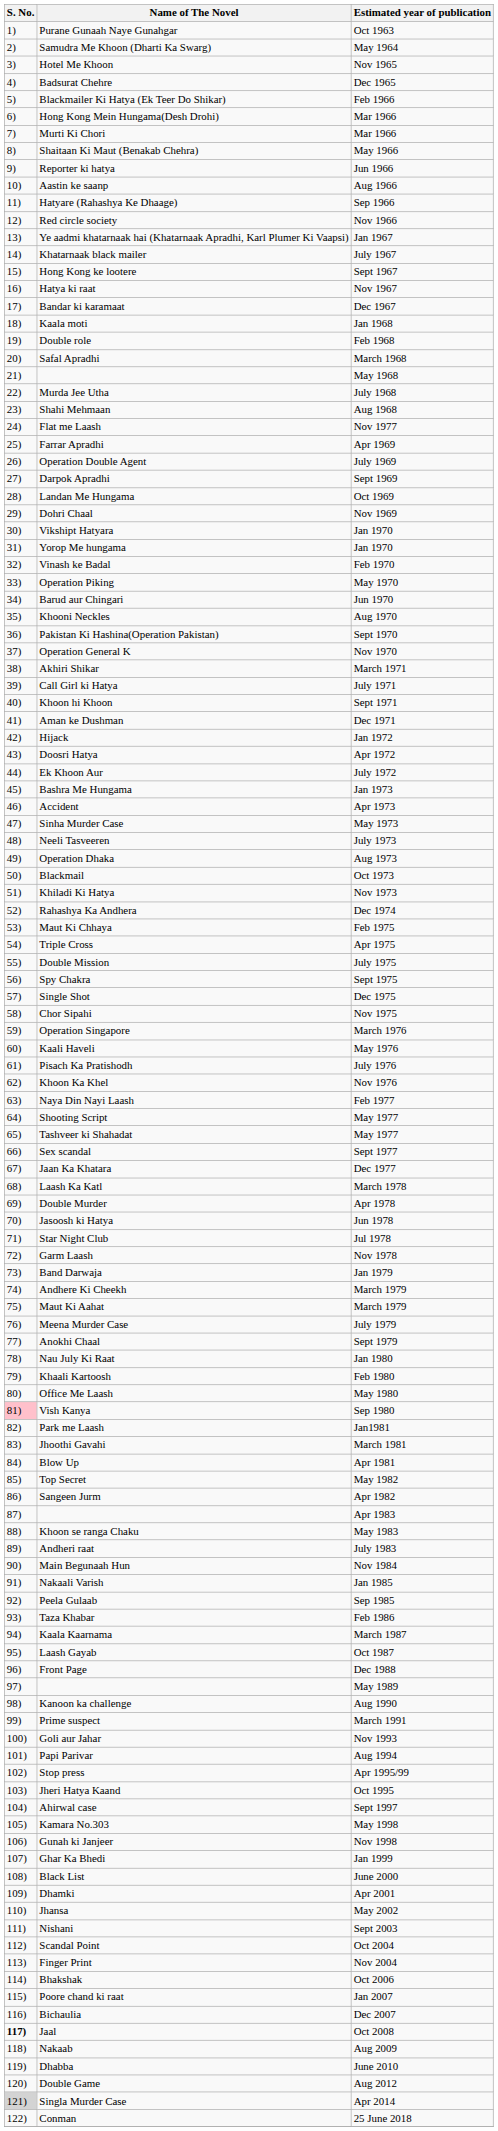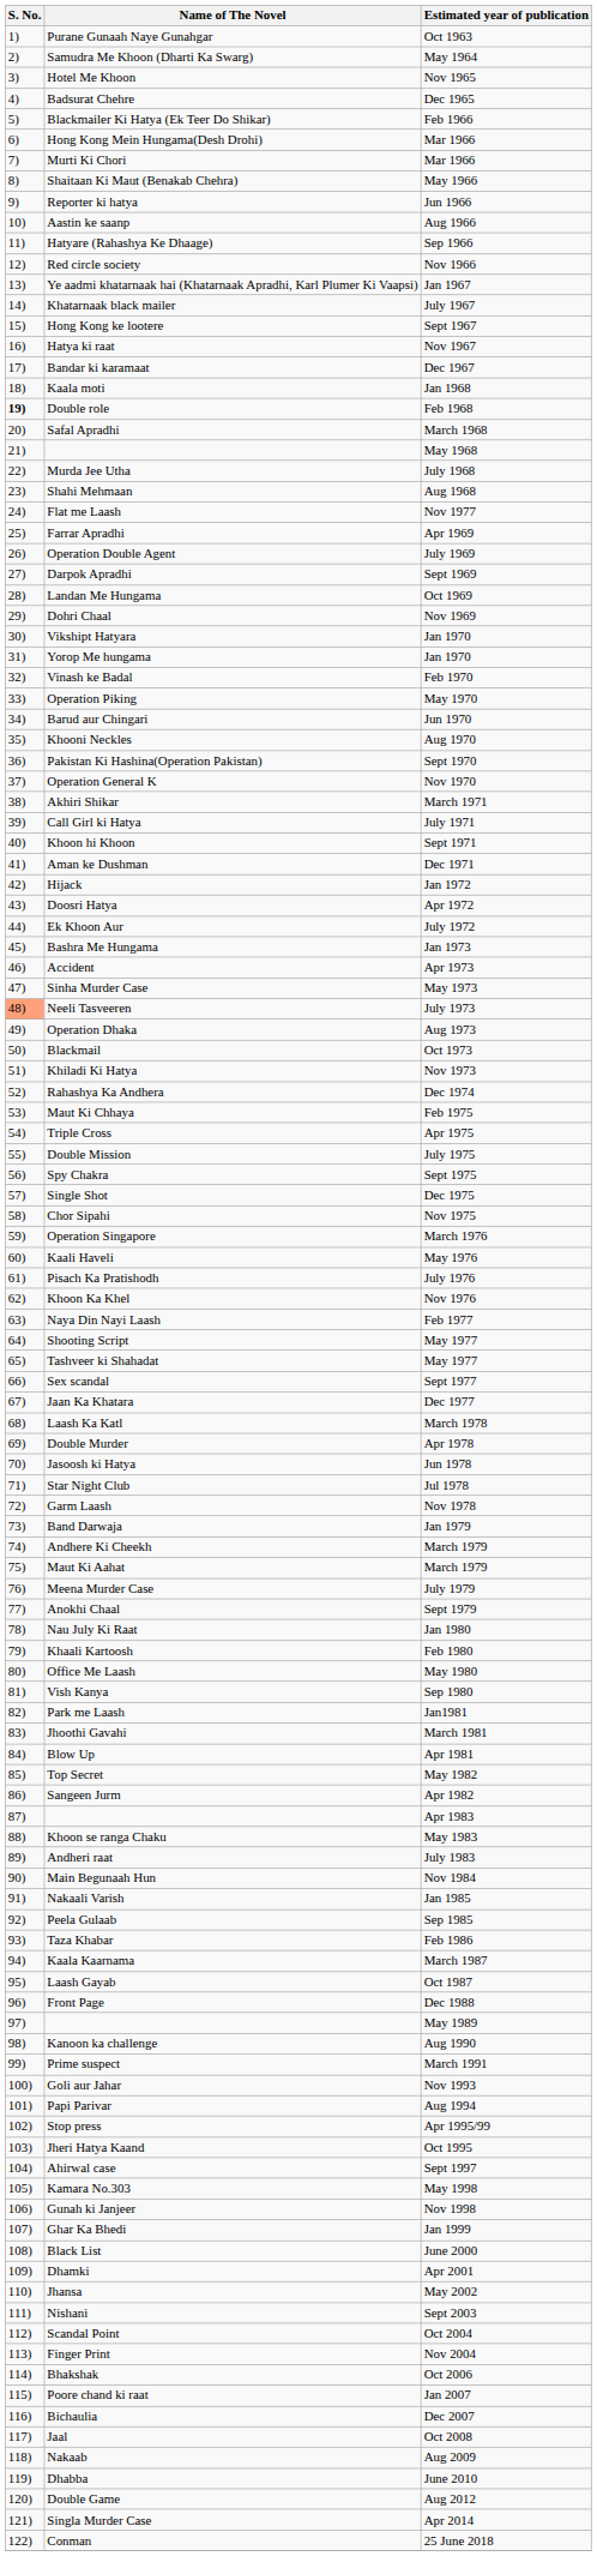Double role | S. No.: normal -> bold
Neeli Tasveeren | S. No.: no background -> lightsalmon background
Vish Kanya | S. No.: pink background -> no background
Jaal | S. No.: bold -> normal
Singla Murder Case | S. No.: lightgrey background -> no background
